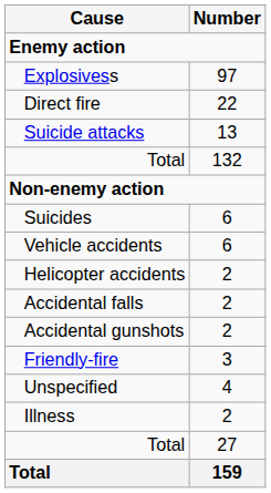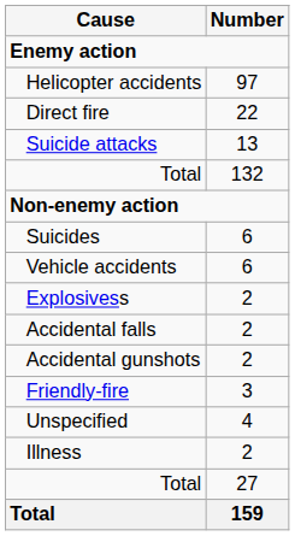row 3 | Cause: Explosivess -> Helicopter accidents
row 10 | Cause: Helicopter accidents -> Explosivess
